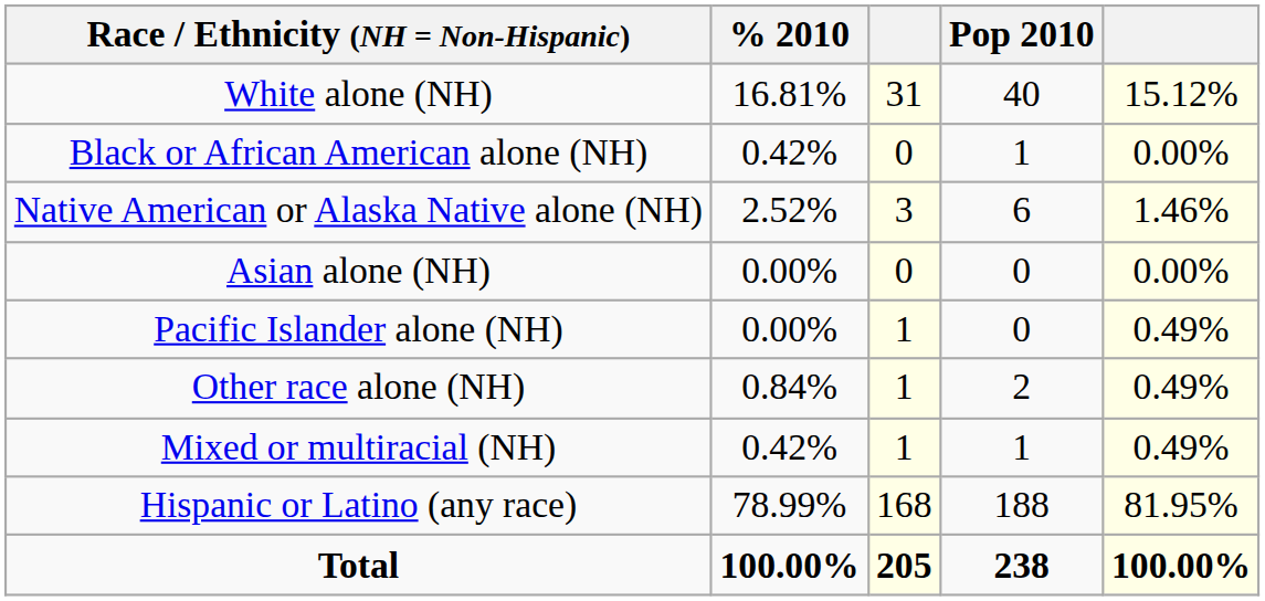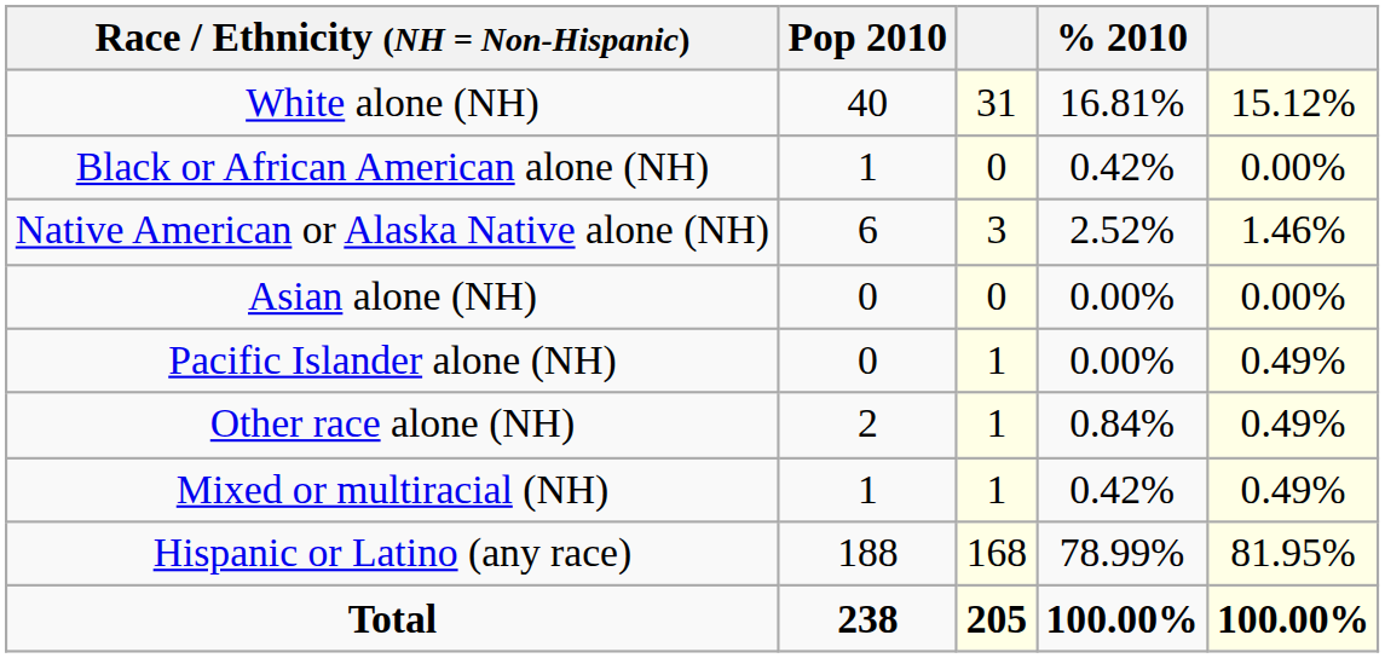columns swapped: Pop 2010 <-> % 2010
